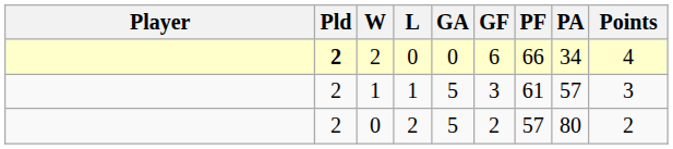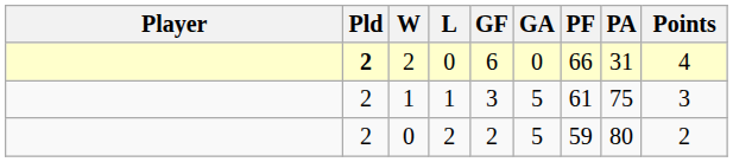columns swapped: GF <-> GA
row 2 | PA: 34 -> 31
row 3 | PA: 57 -> 75
row 4 | PF: 57 -> 59
